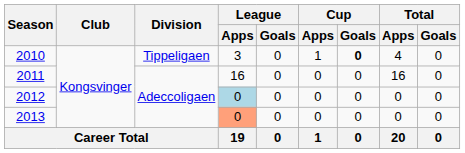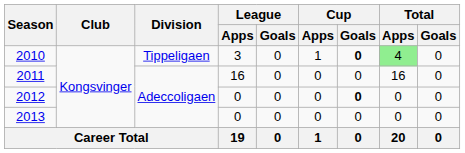2010 | Total / Apps: no background -> lightgreen background
2012 | League / Apps: lightblue background -> no background
2012 | Cup / Goals: normal -> bold
2013 | League / Apps: lightsalmon background -> no background
